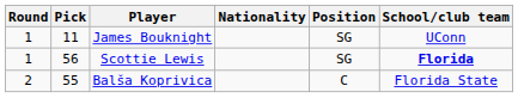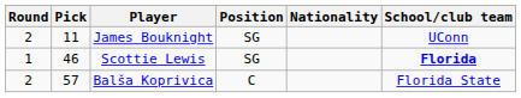columns swapped: Position <-> Nationality
James Bouknight | Round: 1 -> 2
Scottie Lewis | Pick: 56 -> 46
Balša Koprivica | Pick: 55 -> 57
